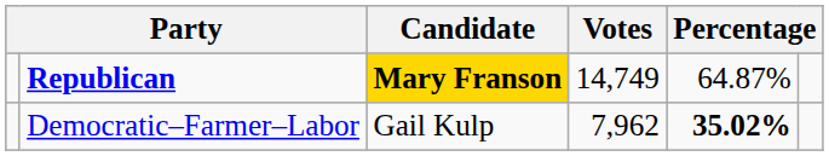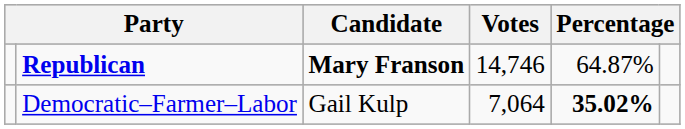Republican | Candidate: gold background -> no background
Republican | Votes: 14,749 -> 14,746
Democratic–Farmer–Labor | Votes: 7,962 -> 7,064
